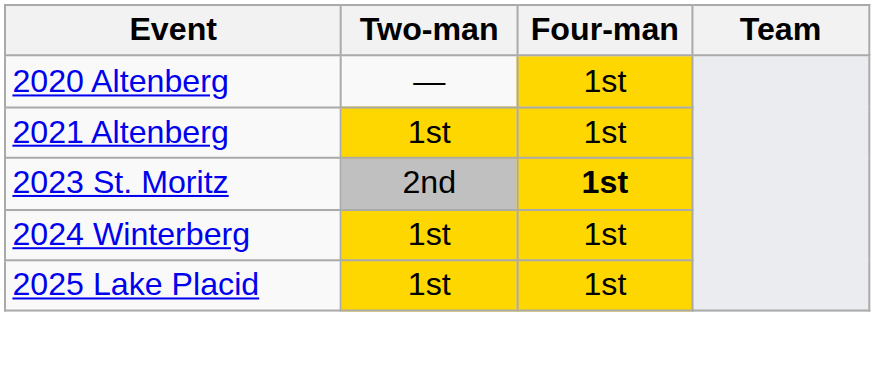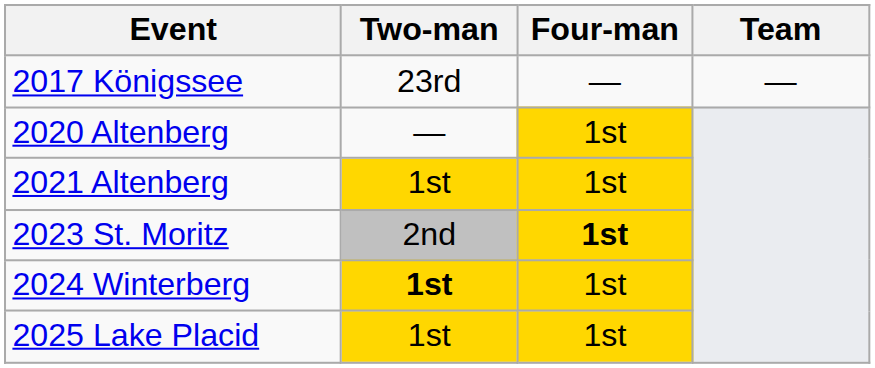+ row: 2017 Königssee | 23rd | — | —
2024 Winterberg | Two-man: normal -> bold
